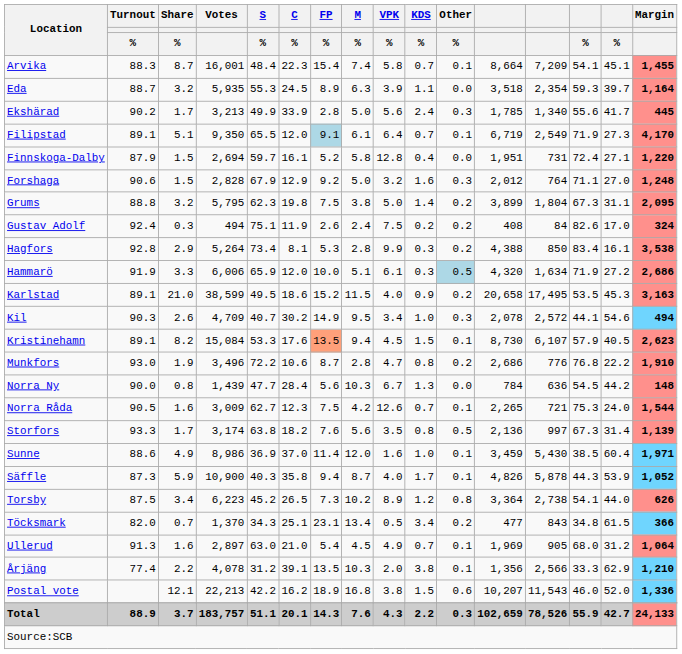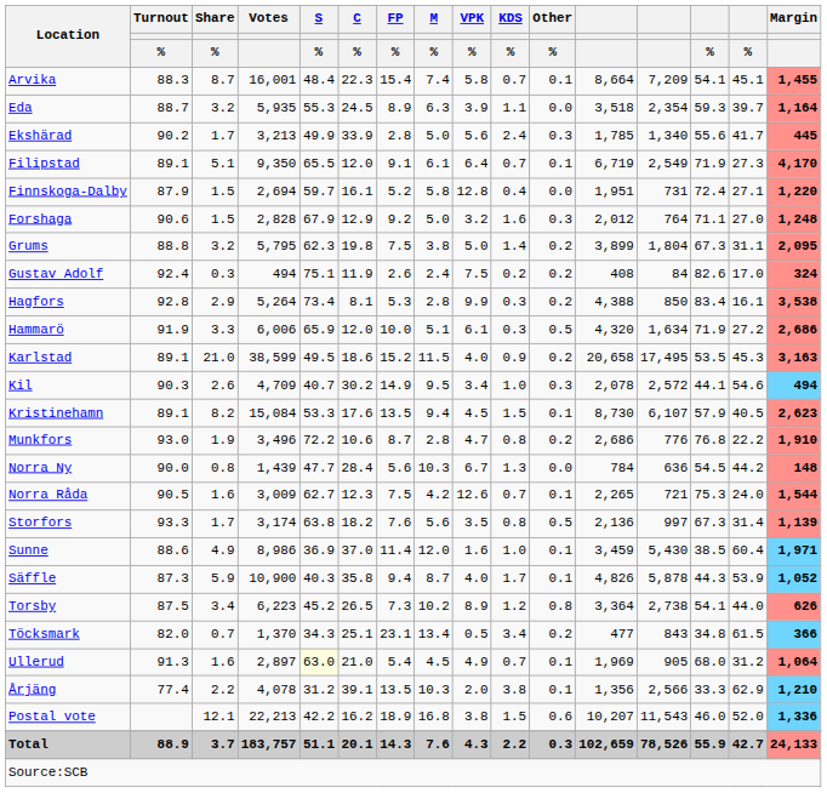Filipstad | FP / %: lightblue background -> no background
Hammarö | Other / %: lightblue background -> no background
Kristinehamn | FP / %: lightsalmon background -> no background
Ullerud | S / %: no background -> lightyellow background
